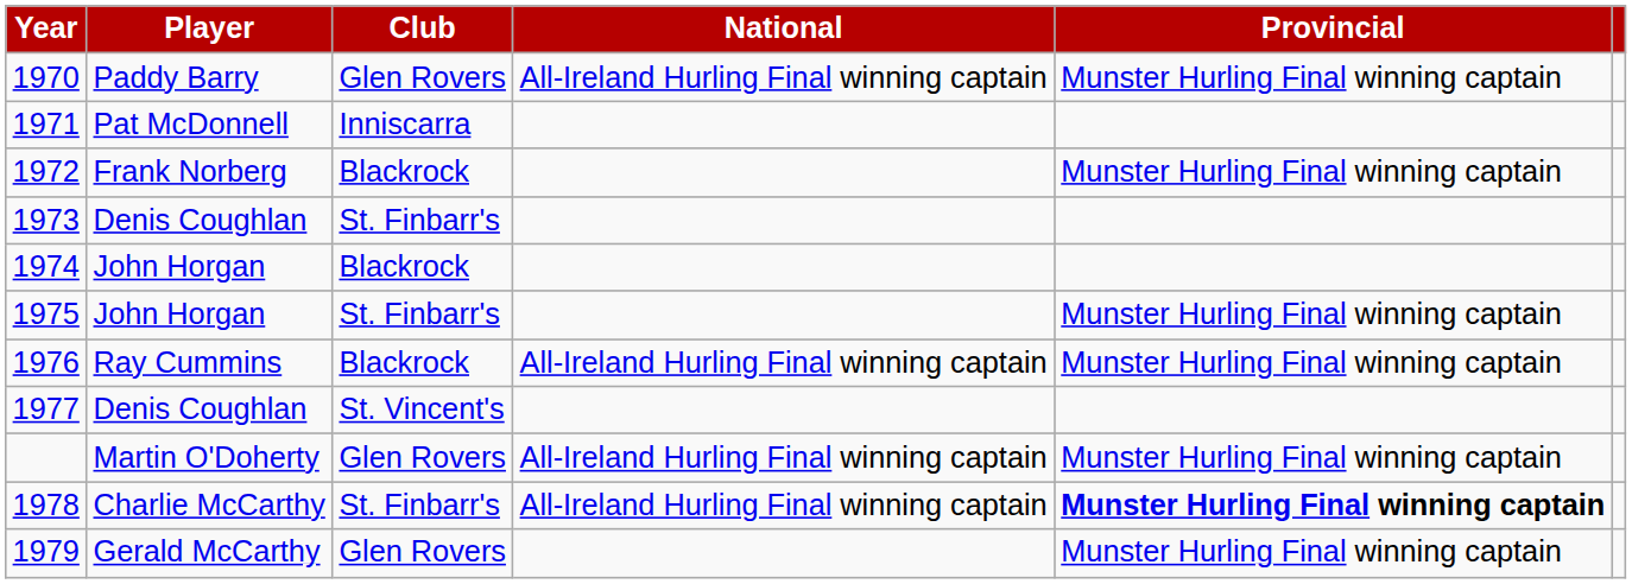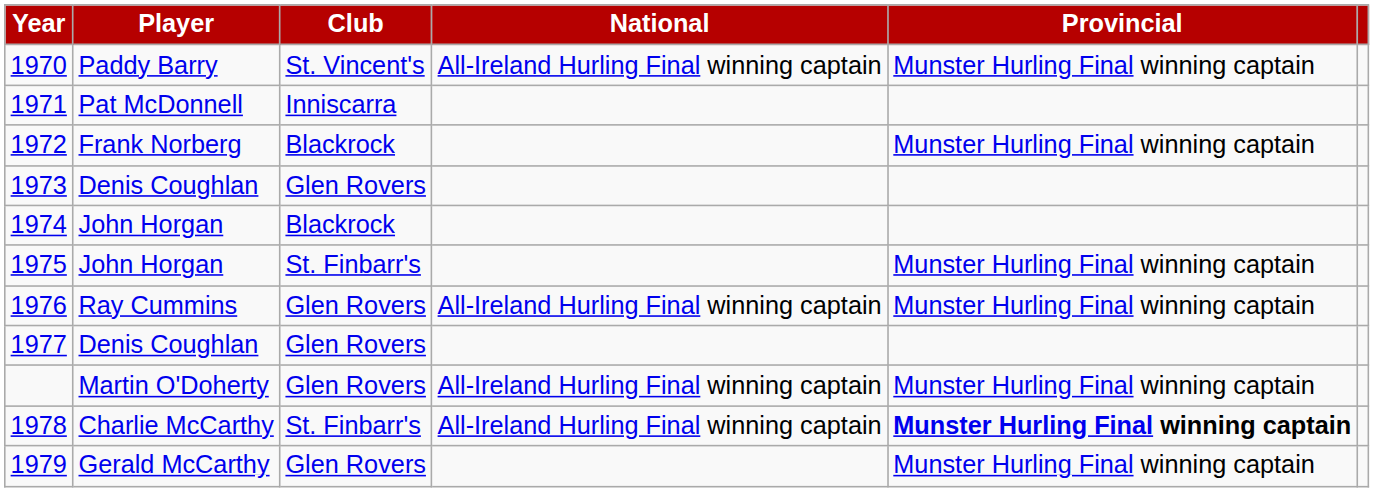1970 | Club: Glen Rovers -> St. Vincent's
1973 | Club: St. Finbarr's -> Glen Rovers
1976 | Club: Blackrock -> Glen Rovers
1977 | Club: St. Vincent's -> Glen Rovers
